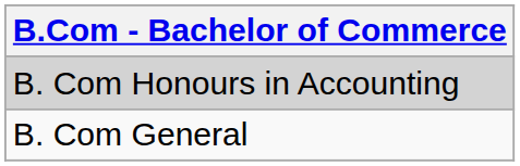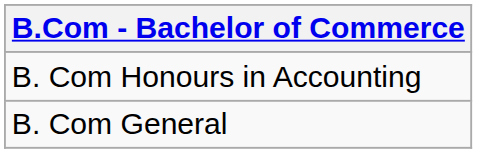row 2 | column 1: lightgrey background -> no background
